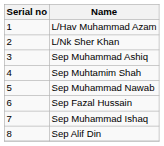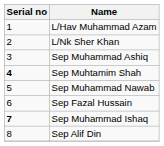Sep Muhtamim Shah | Serial no: normal -> bold
Sep Muhammad Ishaq | Serial no: normal -> bold
